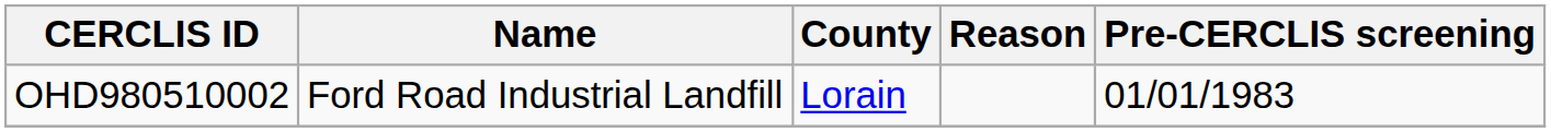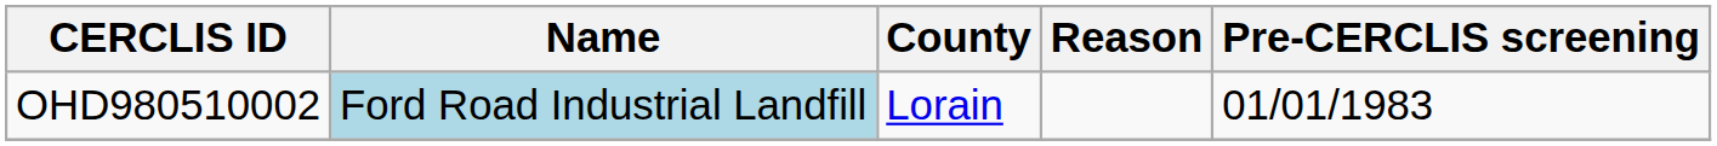OHD980510002 | Name: no background -> lightblue background
